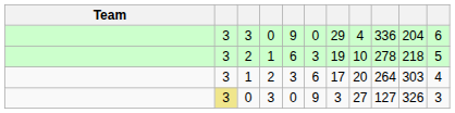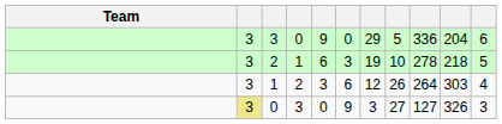row 2 | column 8: 4 -> 5
row 4 | column 7: 17 -> 12
row 4 | column 8: 20 -> 26
